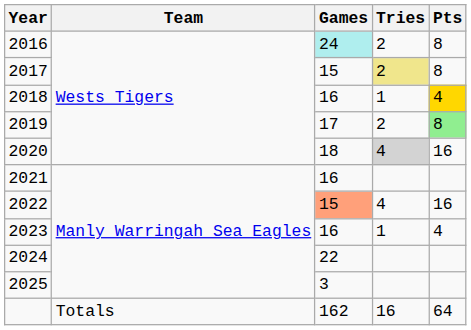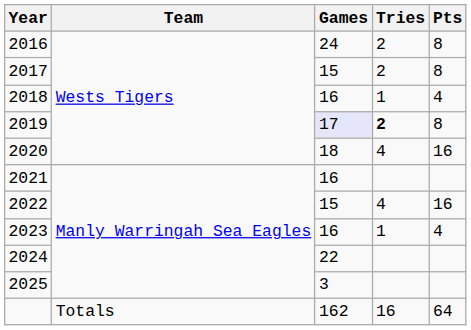2016 | Games: paleturquoise background -> no background
2017 | Tries: khaki background -> no background
2018 | Pts: gold background -> no background
2019 | Games: no background -> lavender background
2019 | Tries: normal -> bold
2019 | Pts: lightgreen background -> no background
2020 | Tries: lightgrey background -> no background
2022 | Games: lightsalmon background -> no background
